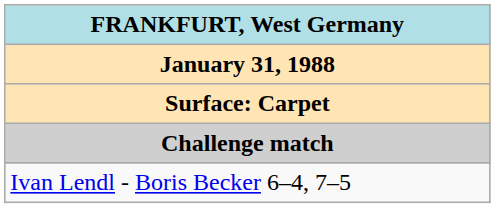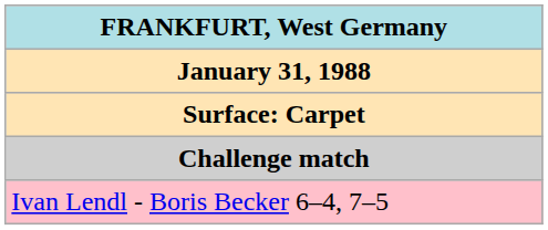Ivan Lendl - Boris Becker 6–4, 7–5 | column 1: no background -> pink background
